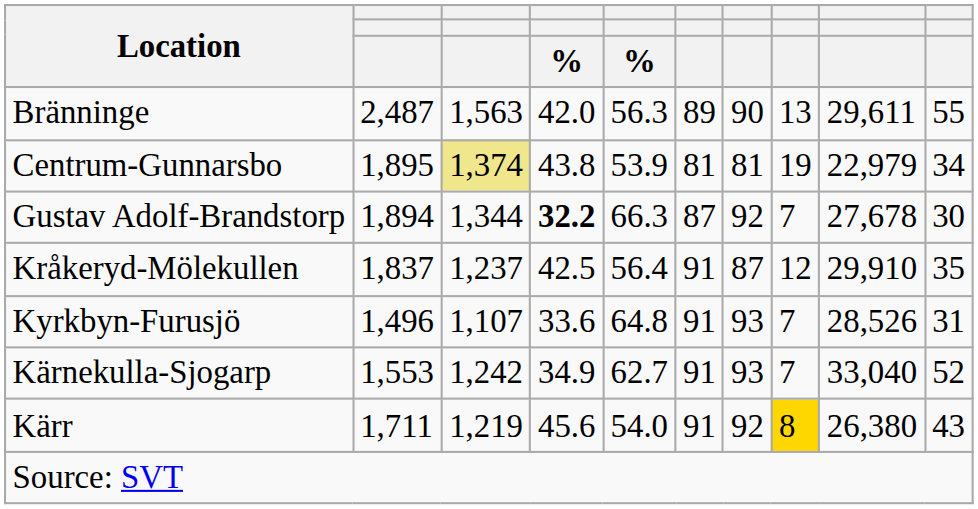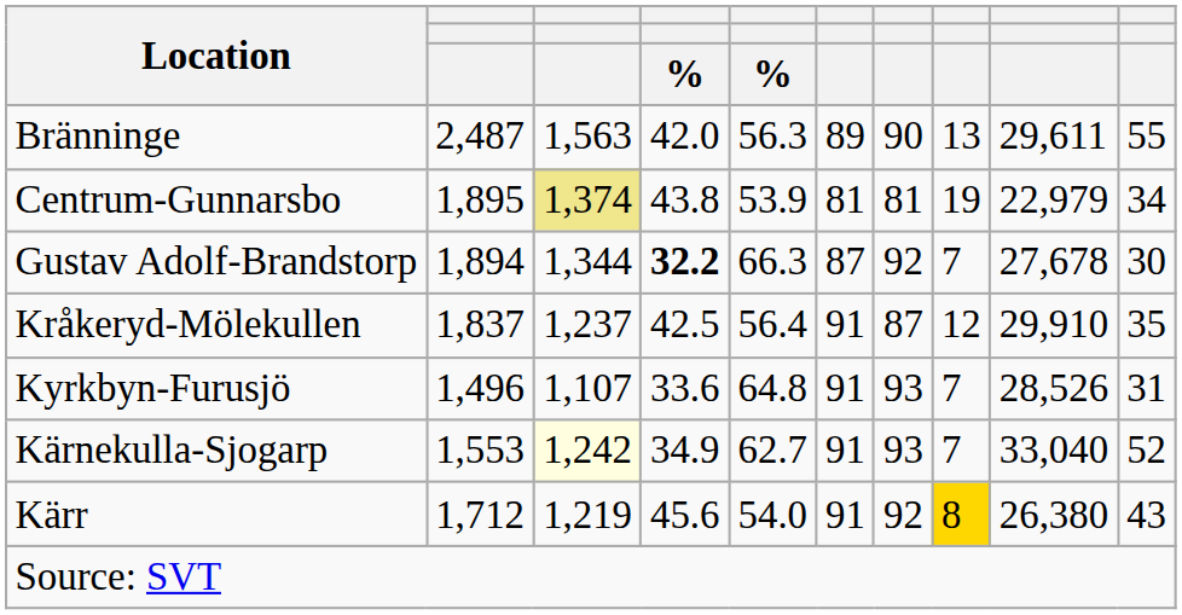Kärnekulla-Sjogarp | column 3: no background -> lightyellow background
Kärr | column 2: 1,711 -> 1,712
